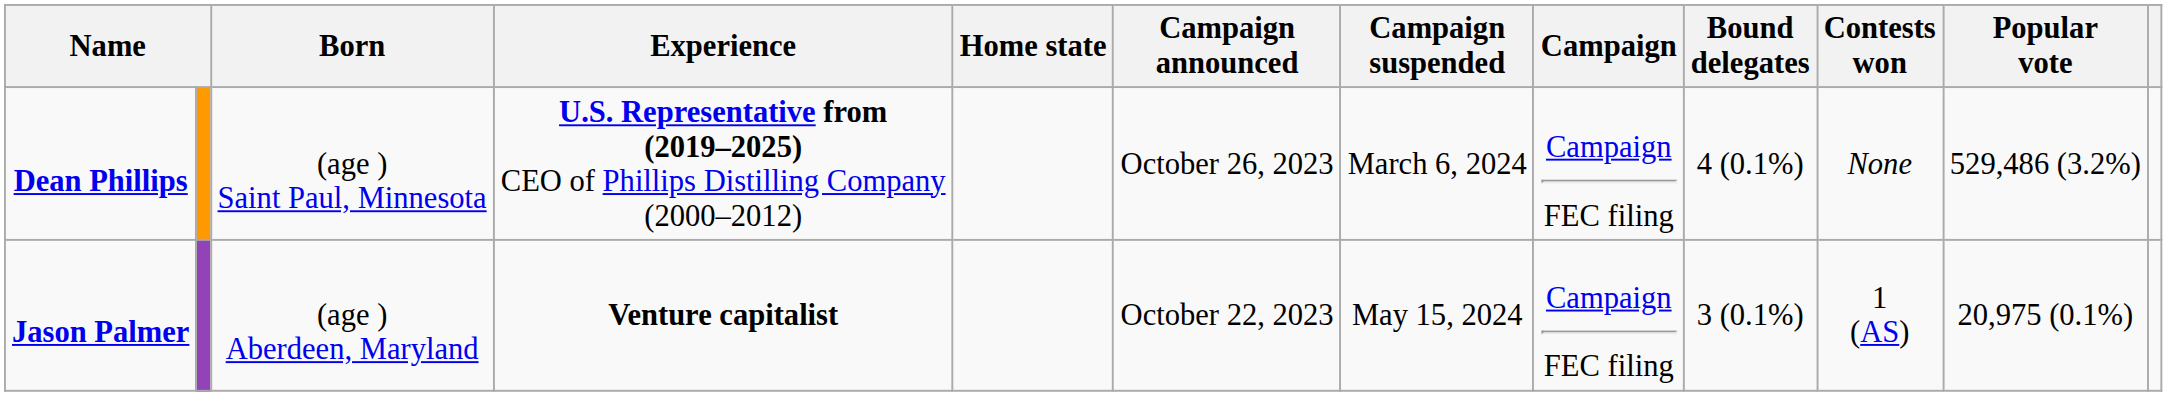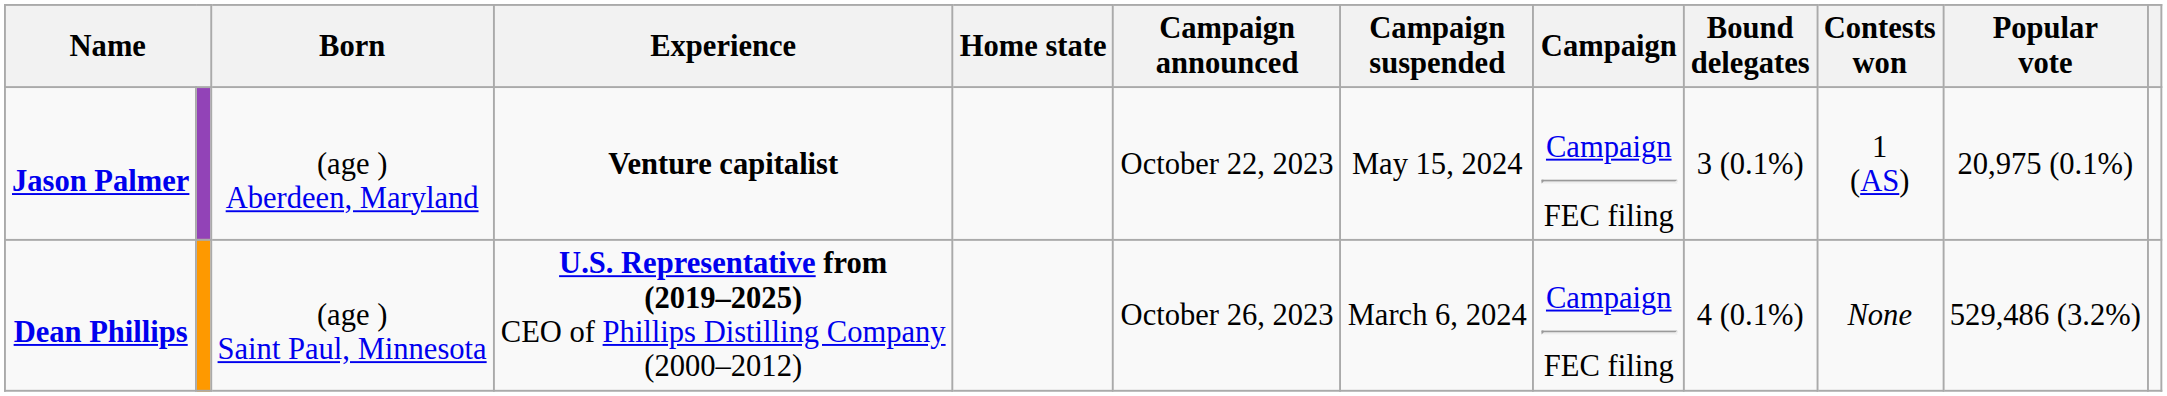rows swapped: Jason Palmer <-> Dean Phillips
